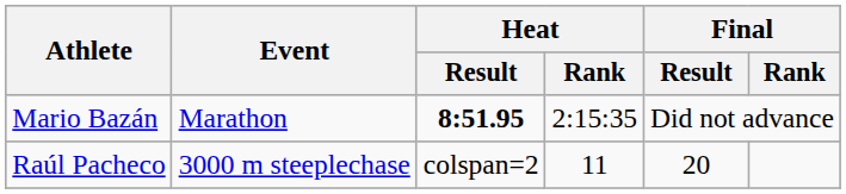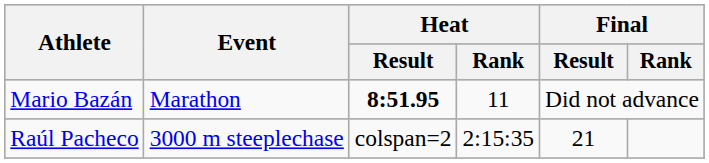Mario Bazán | Heat / Rank: 2:15:35 -> 11
Raúl Pacheco | Heat / Rank: 11 -> 2:15:35
Raúl Pacheco | Final / Result: 20 -> 21
